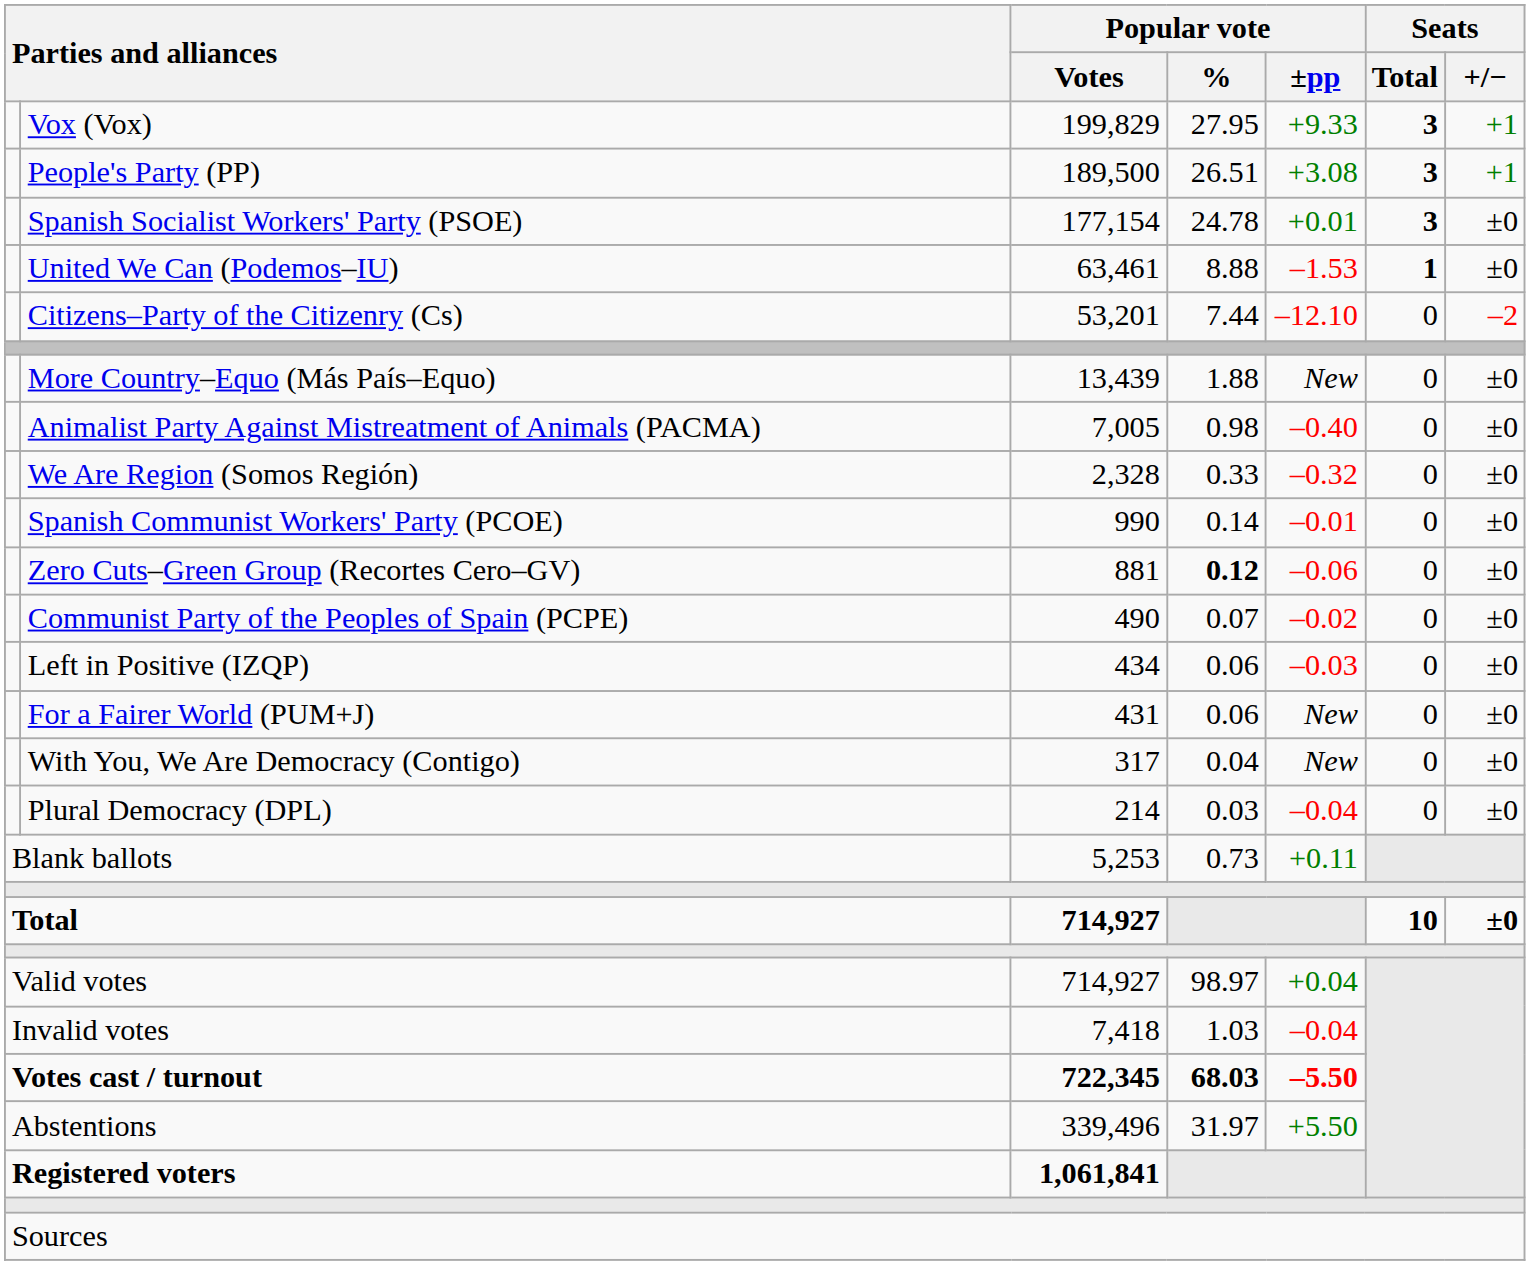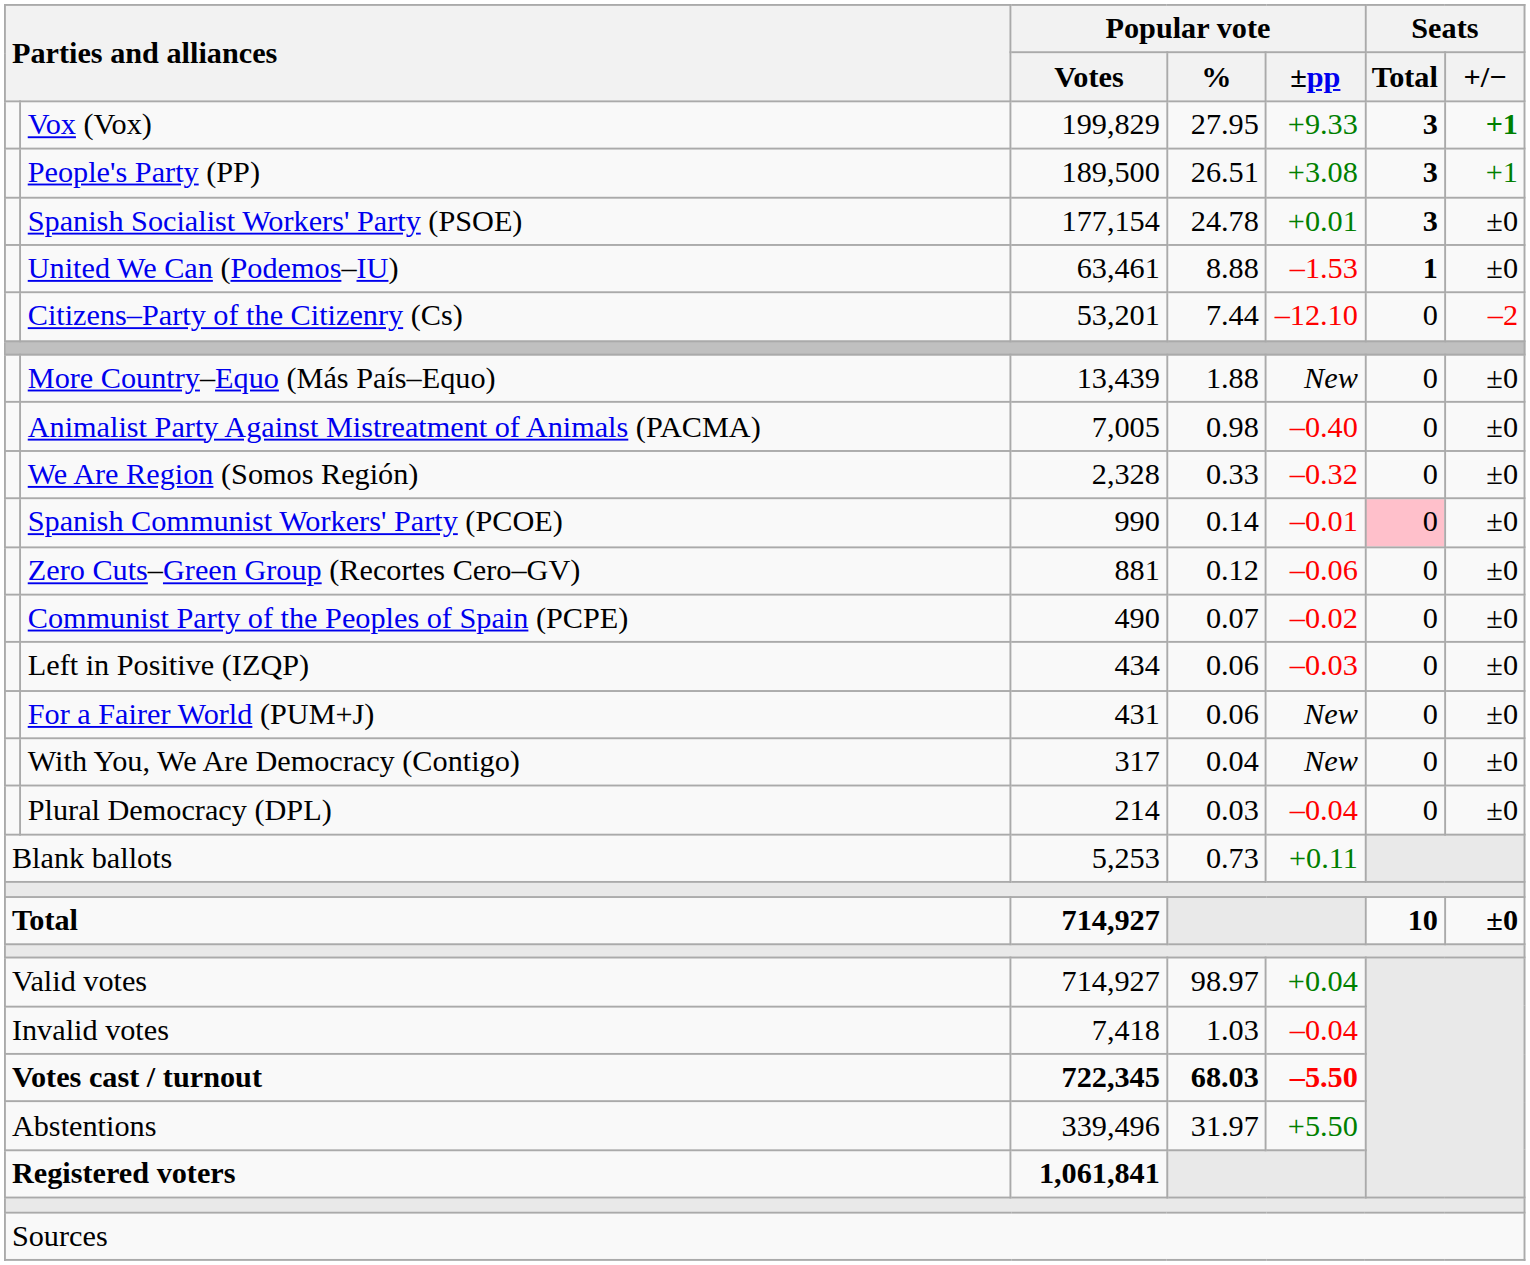Vox (Vox) | Seats / +/−: normal -> bold
Spanish Communist Workers' Party (PCOE) | Seats / Total: no background -> pink background
Zero Cuts–Green Group (Recortes Cero–GV) | Popular vote / %: bold -> normal
